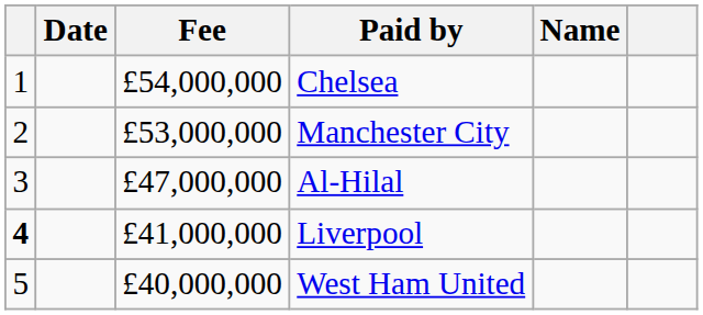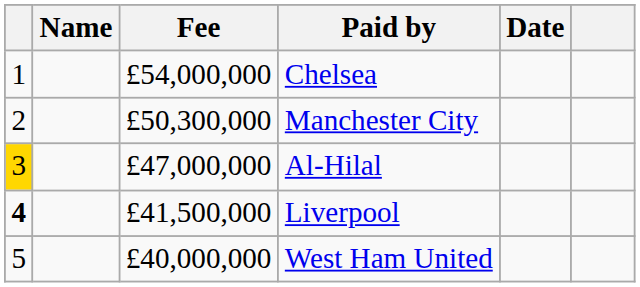columns swapped: Name <-> Date
Manchester City | Fee: £53,000,000 -> £50,300,000
Al-Hilal | column 1: no background -> gold background
Liverpool | Fee: £41,000,000 -> £41,500,000
